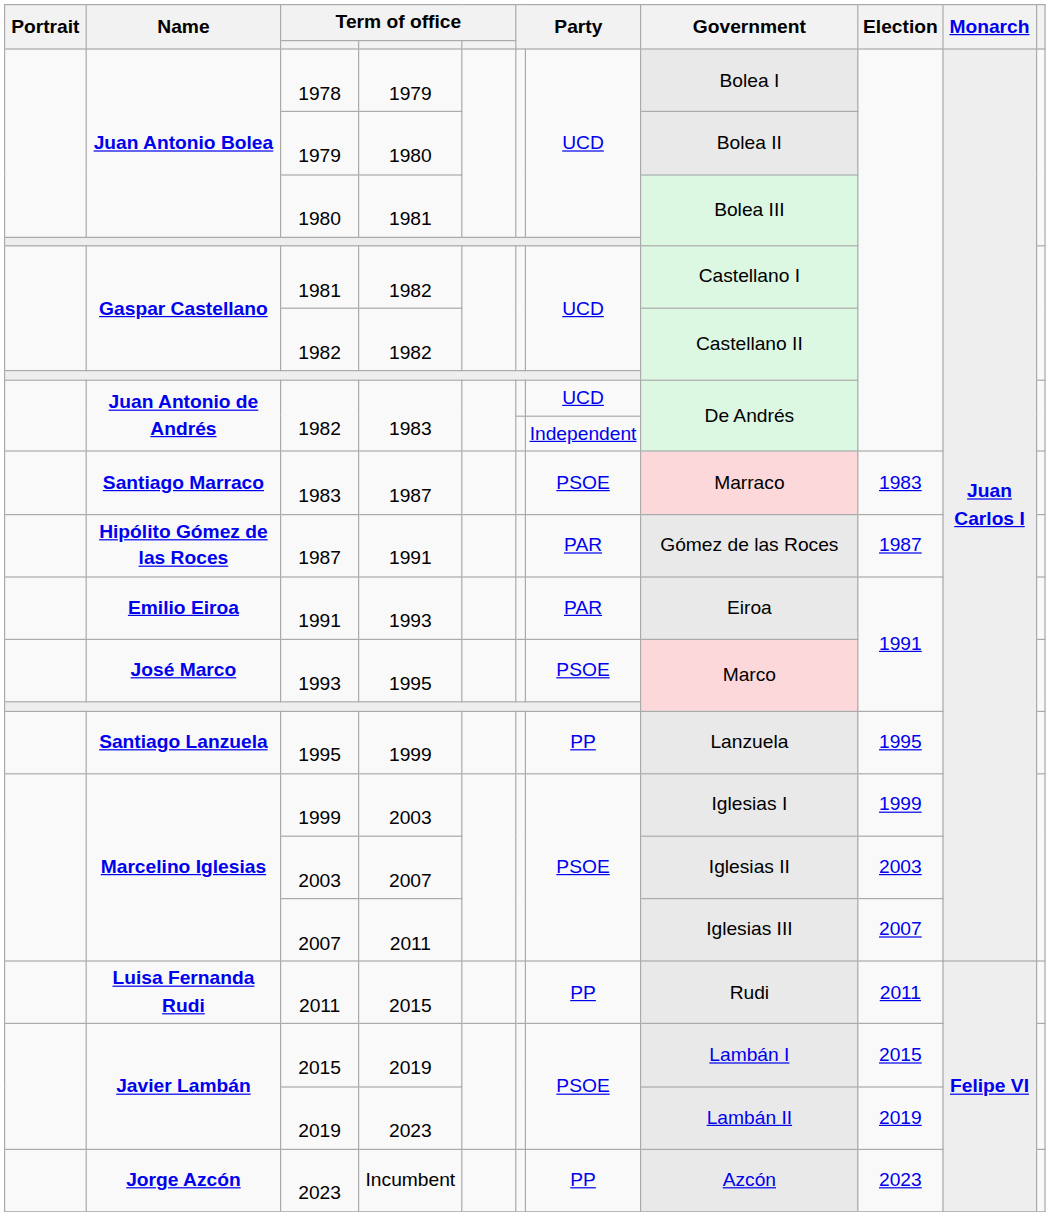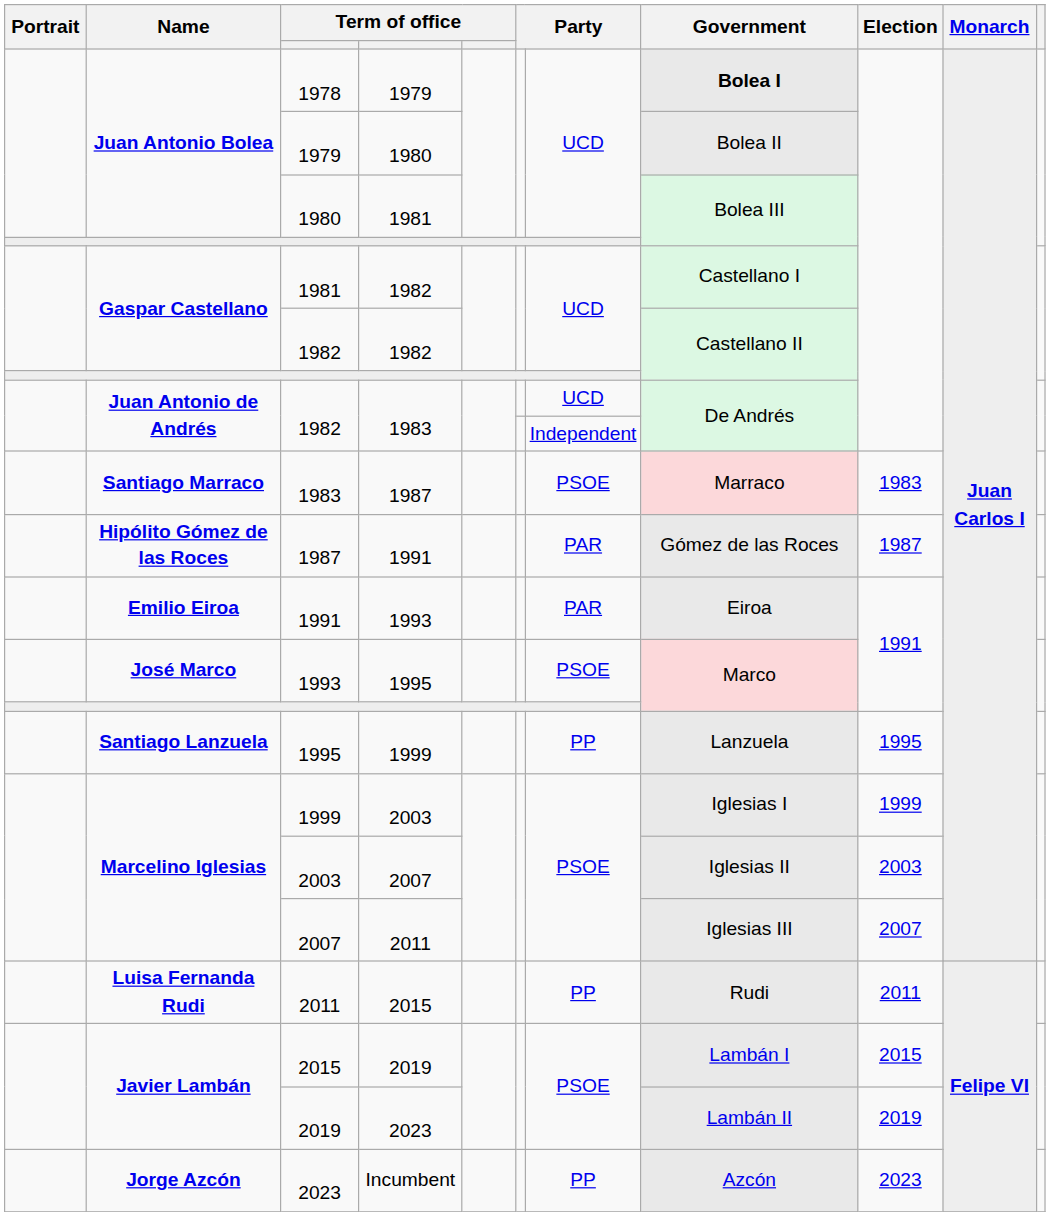1978 | Government: normal -> bold
